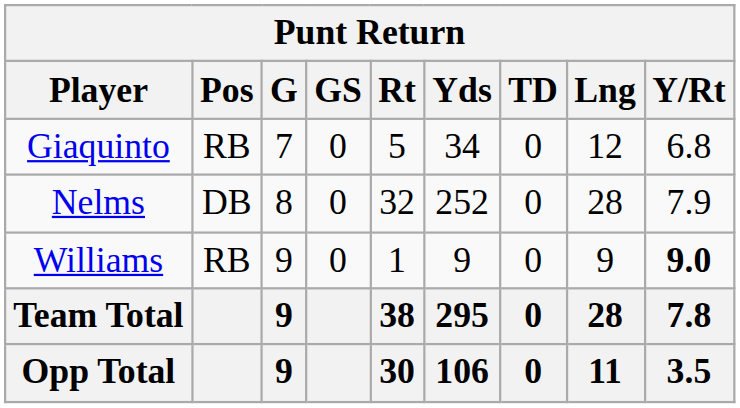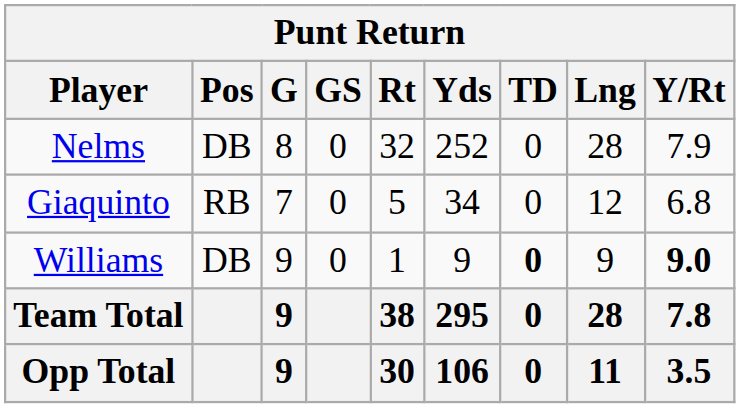rows swapped: Nelms <-> Giaquinto
Williams | Pos: RB -> DB
Williams | TD: normal -> bold
